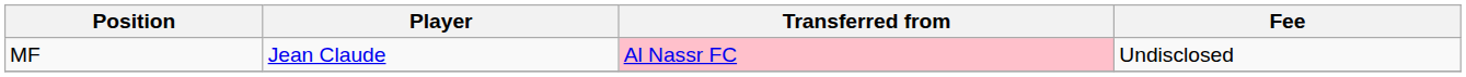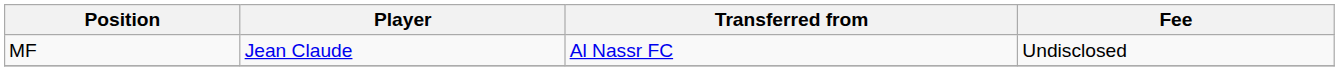MF | Transferred from: pink background -> no background
